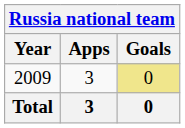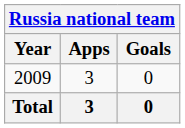2009 | Goals: khaki background -> no background
